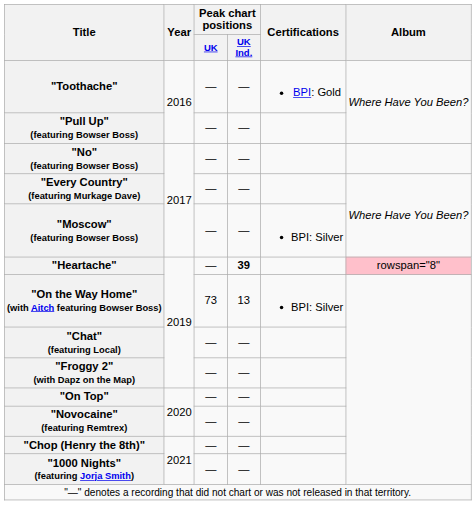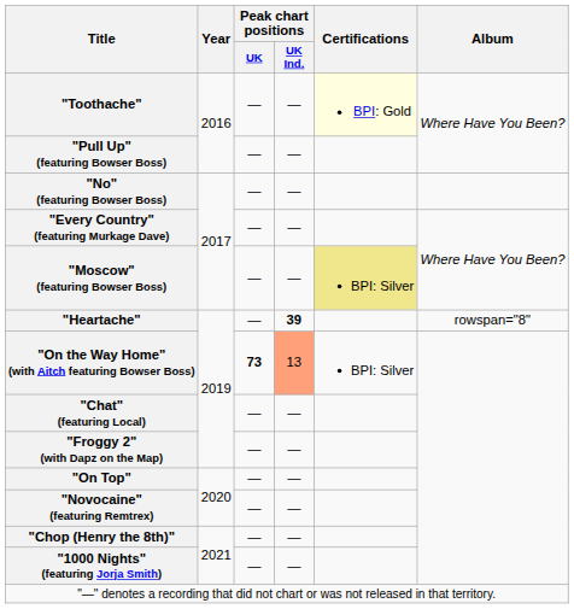"Toothache" | Certifications: no background -> lightyellow background
"Moscow" (featuring Bowser Boss) | Certifications: no background -> khaki background
"Heartache" | Album: pink background -> no background
"On the Way Home" (with Aitch featuring Bowser Boss) | Peak chart positions / UK: normal -> bold
"On the Way Home" (with Aitch featuring Bowser Boss) | Peak chart positions / UK Ind.: no background -> lightsalmon background
